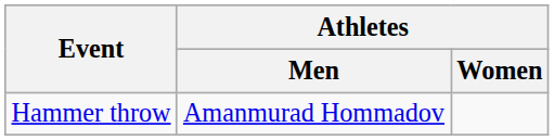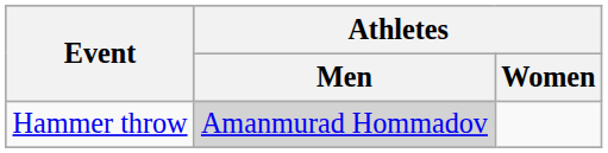Hammer throw | Athletes / Men: no background -> lightgrey background
